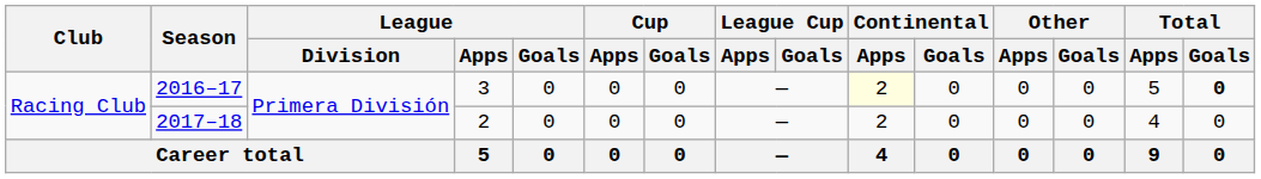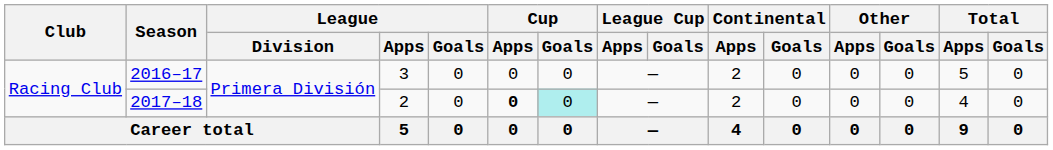2016–17 | Continental / Apps: lightyellow background -> no background
2016–17 | Total / Goals: bold -> normal
2017–18 | Cup / Apps: normal -> bold
2017–18 | Cup / Goals: no background -> paleturquoise background
